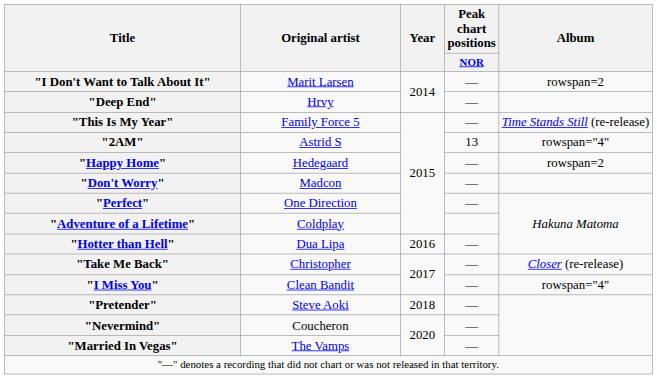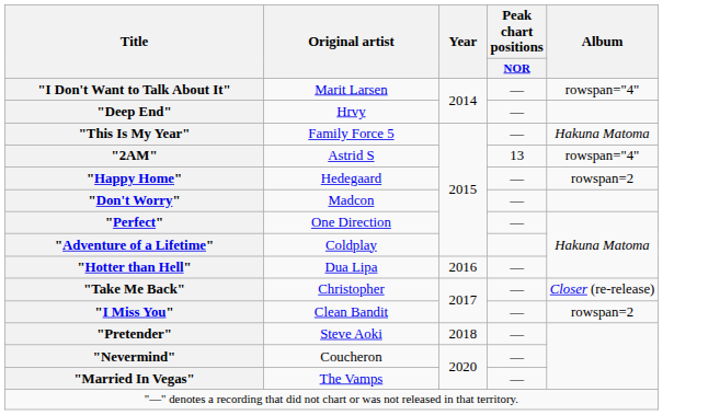"I Don't Want to Talk About It" | Album: rowspan=2 -> rowspan="4"
"This Is My Year" | Album: Time Stands Still (re-release) -> Hakuna Matoma
"I Miss You" | Album: rowspan="4" -> rowspan=2
